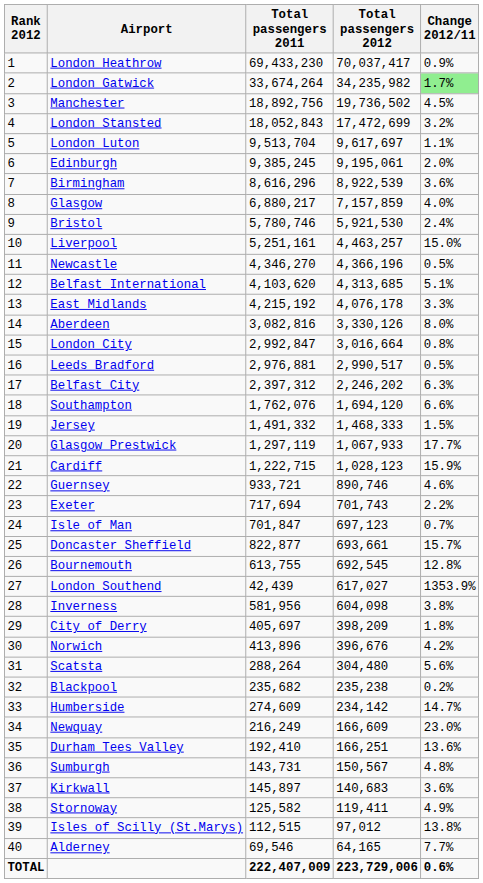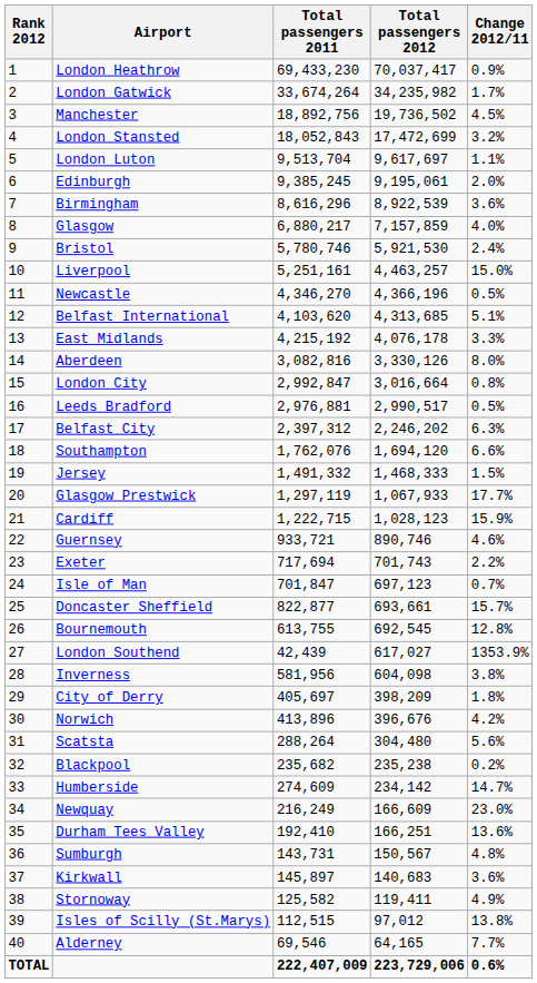London Gatwick | Change 2012/11: lightgreen background -> no background
